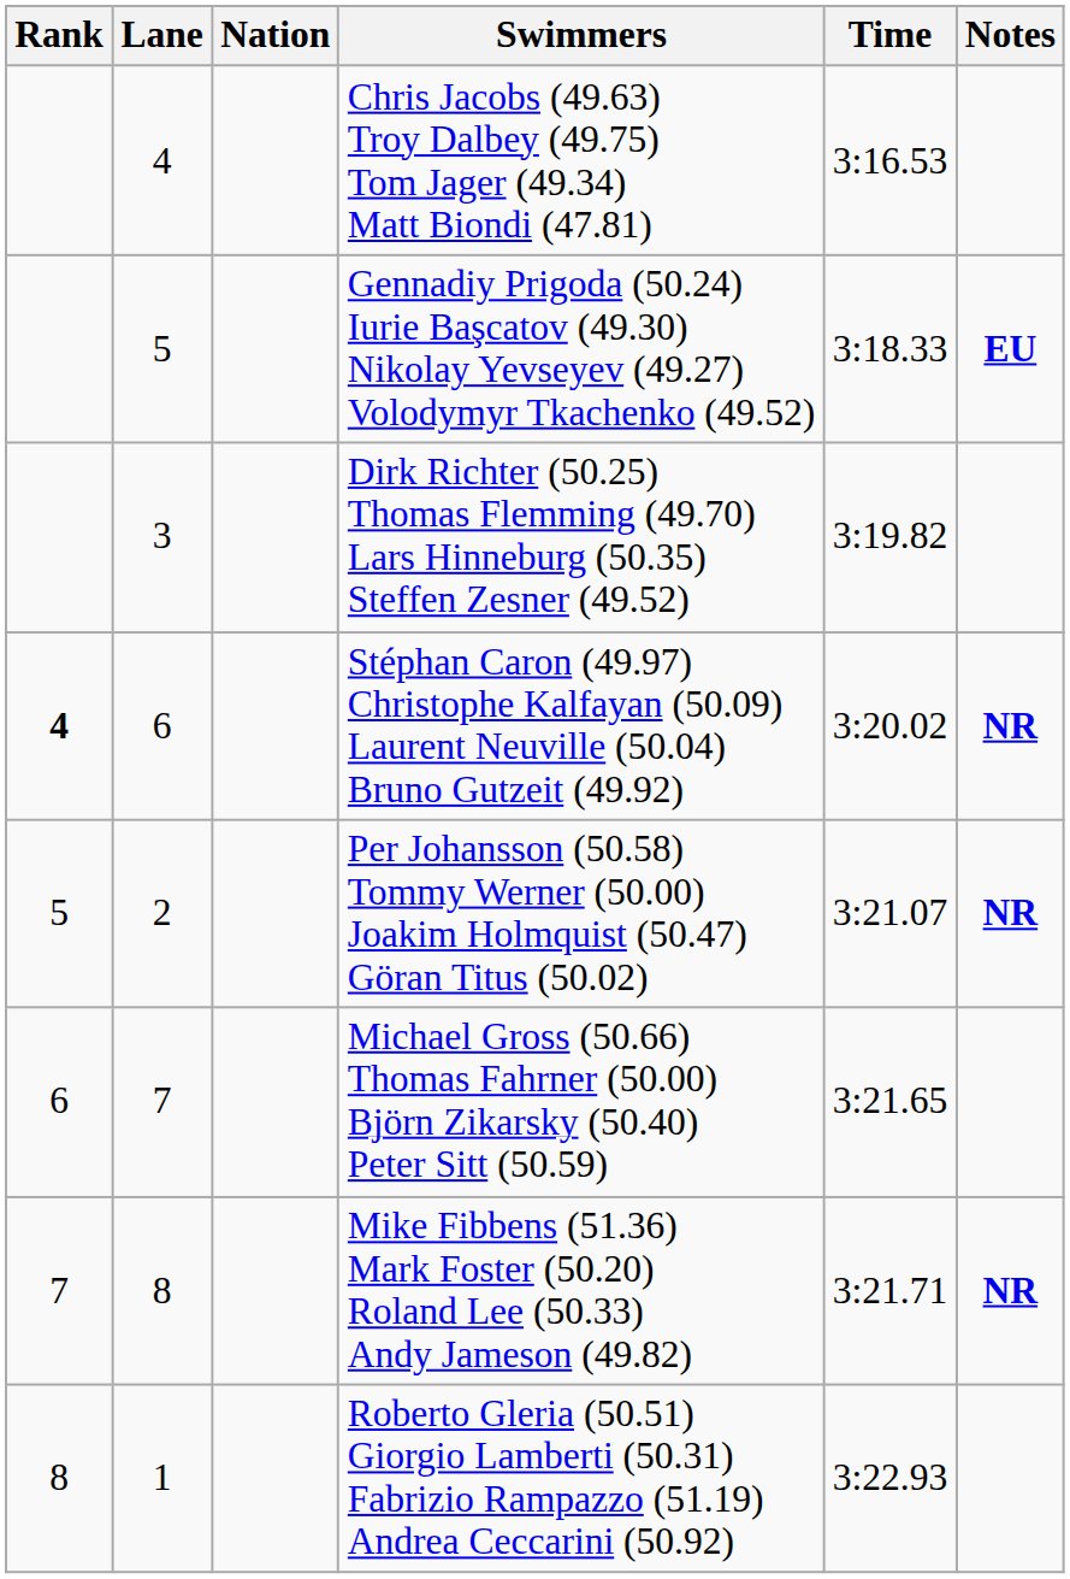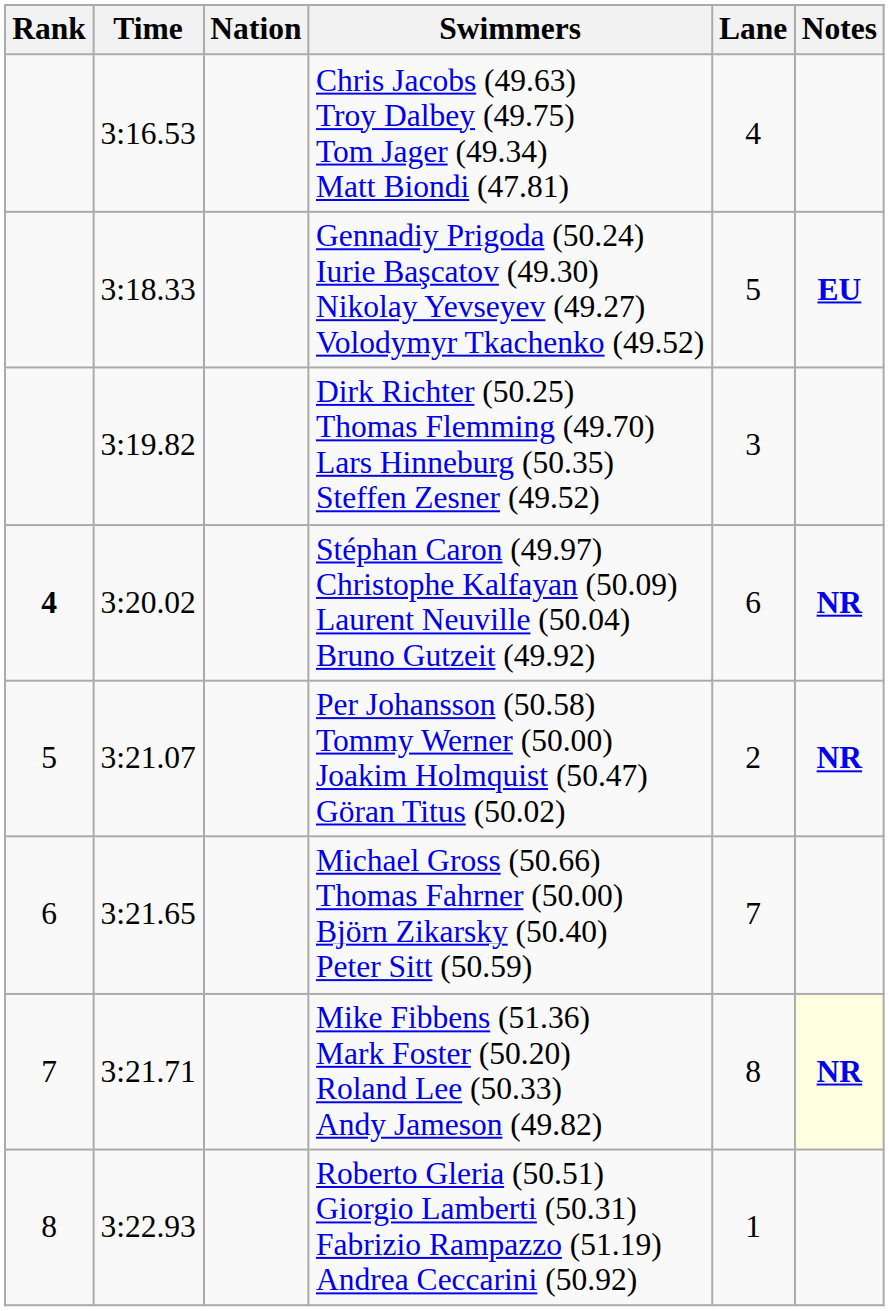columns swapped: Lane <-> Time
row 8 | Notes: no background -> lightyellow background
